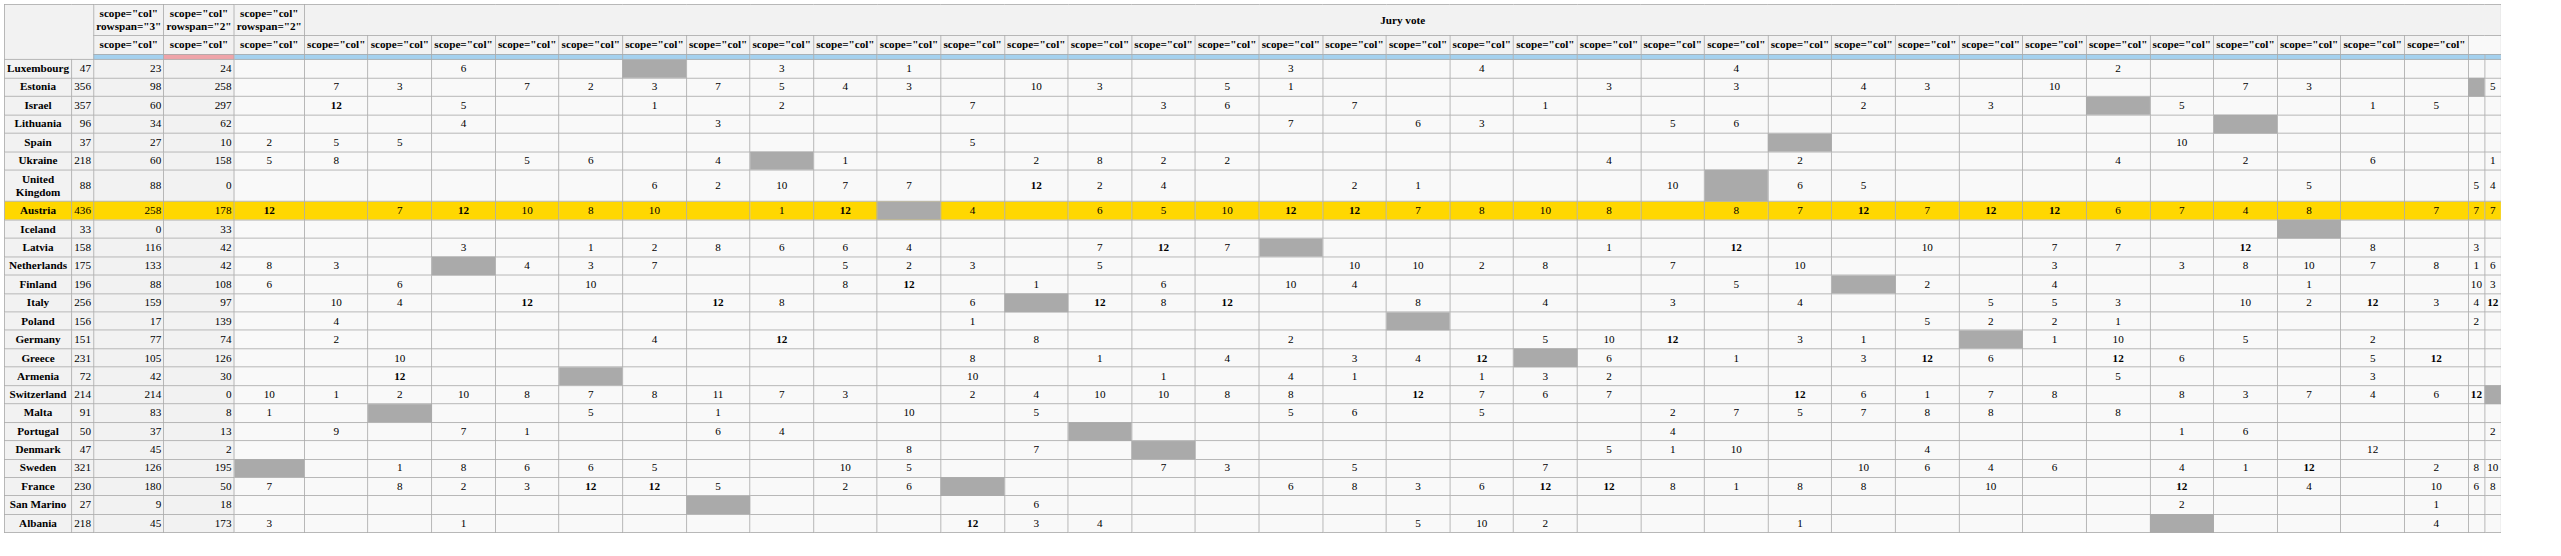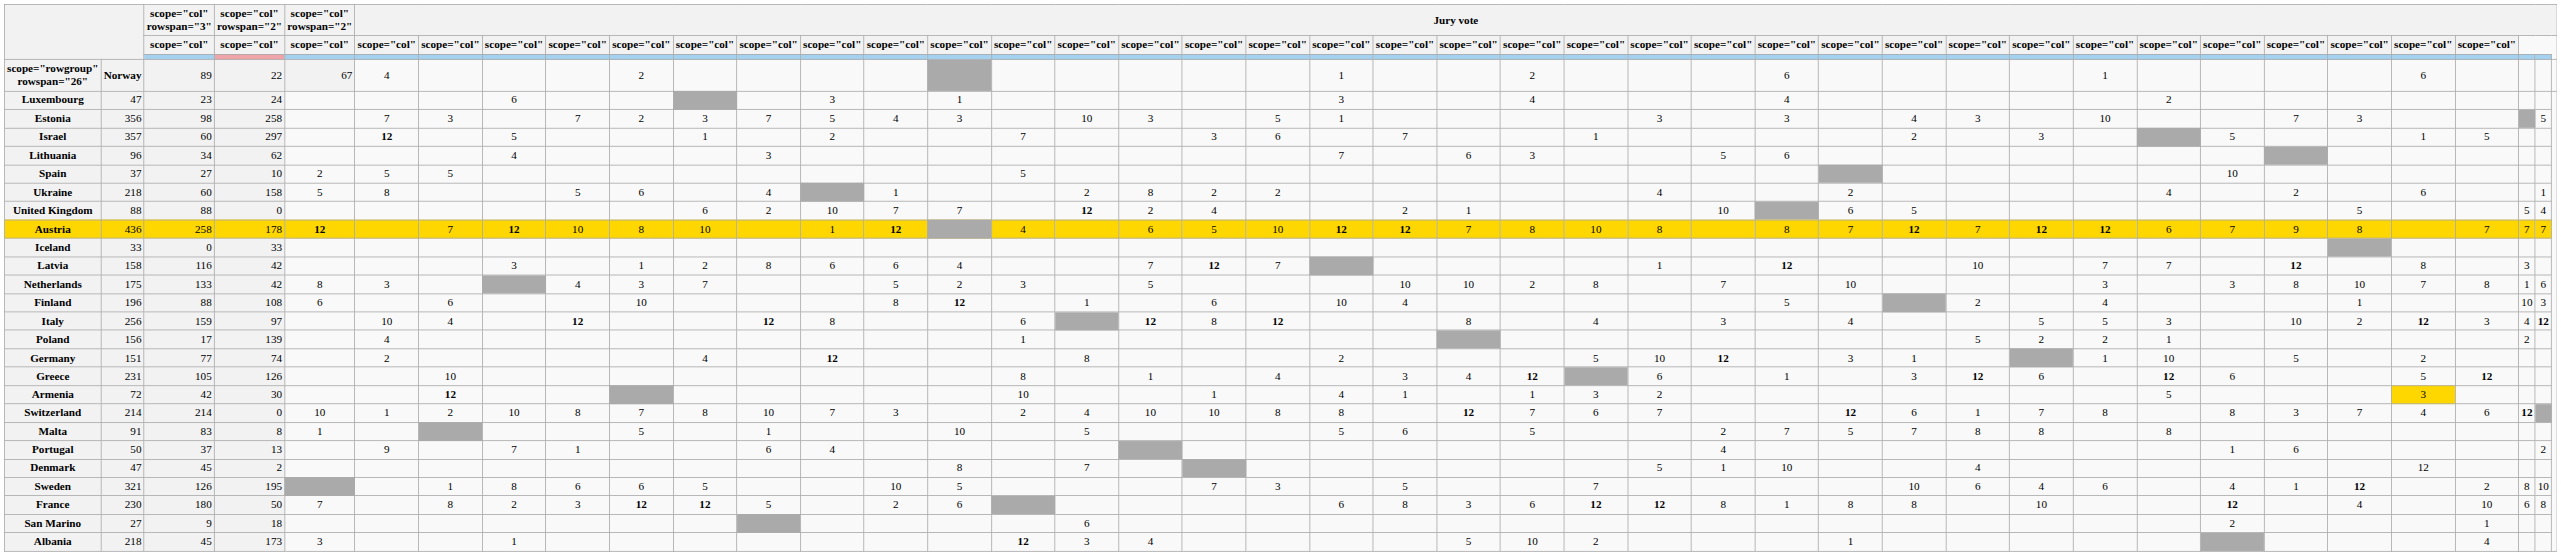+ row: scope="rowgroup" rowspan="26" | Norway | 89 | 22 | 67 | 4 | 2 | 1 | 2 | 6 | 1 | 6
Austria | column 36: 4 -> 9
Armenia | column 38: no background -> gold background
Switzerland | column 12: 11 -> 10
